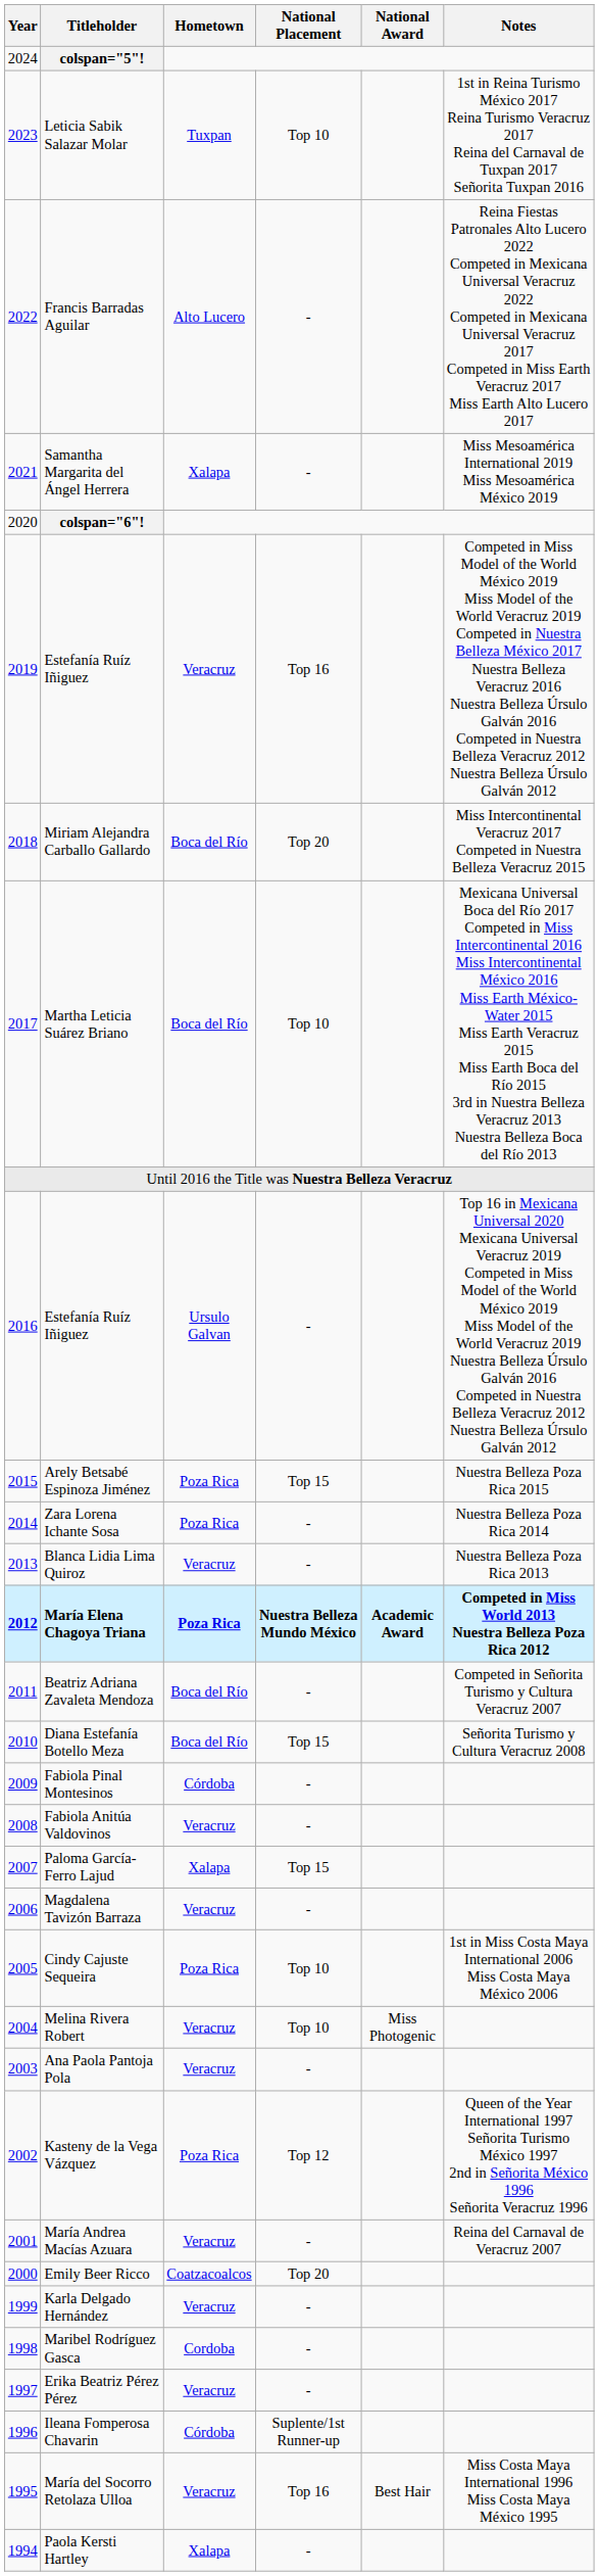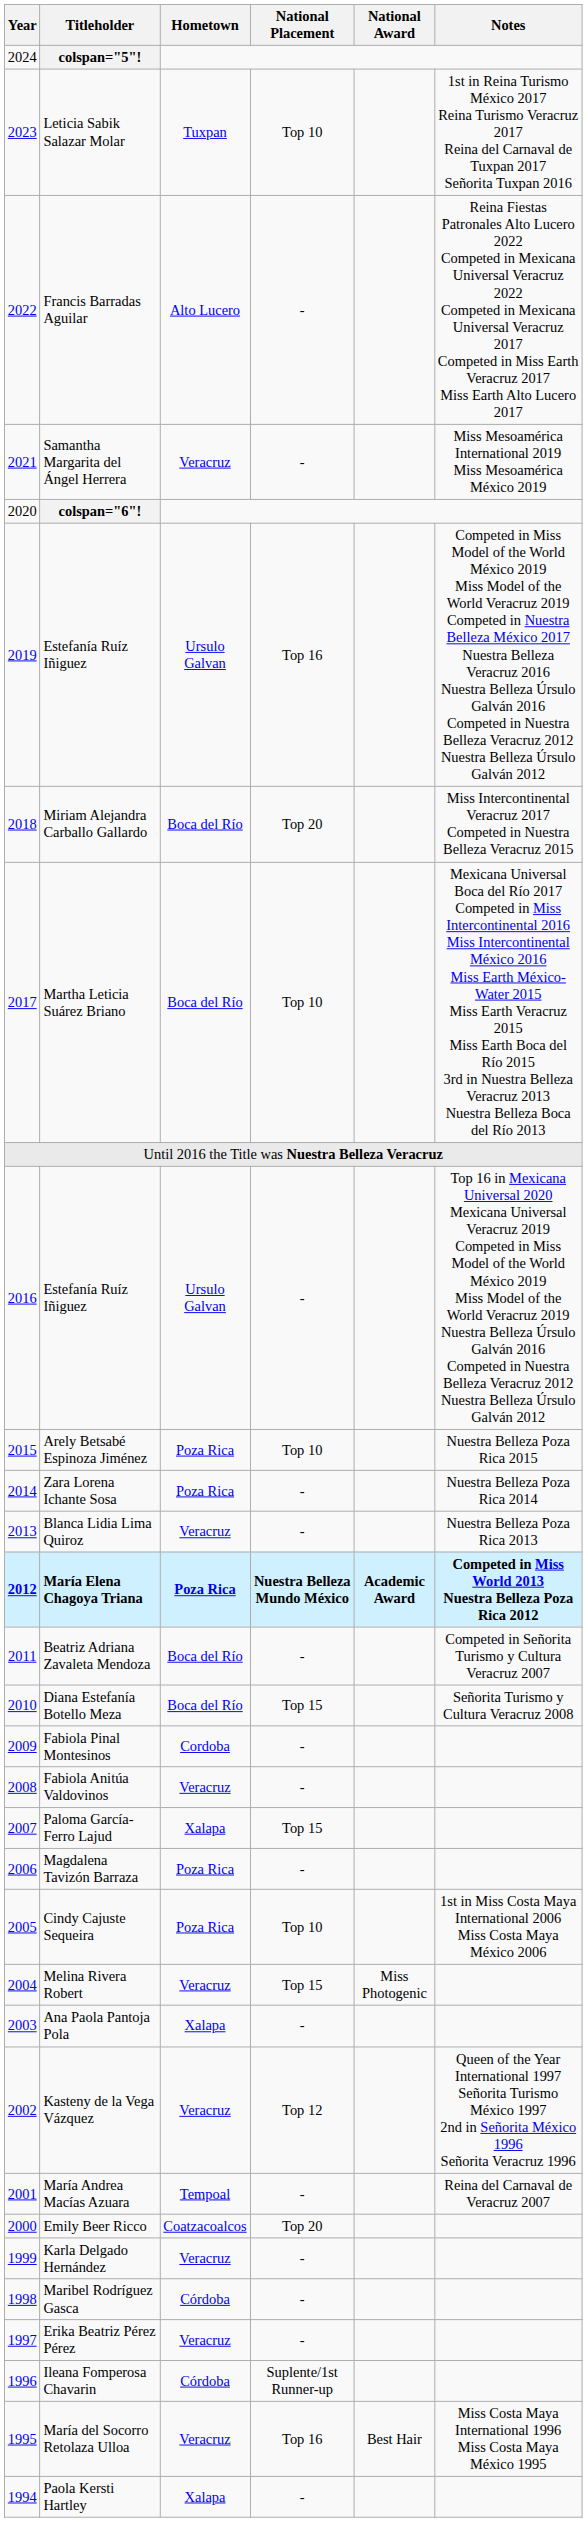Samantha Margarita del Ángel Herrera | Hometown: Xalapa -> Veracruz
2019 / Estefanía Ruíz Iñiguez | Hometown: Veracruz -> Ursulo Galvan
Arely Betsabé Espinoza Jiménez | National Placement: Top 15 -> Top 10
Fabiola Pinal Montesinos | Hometown: Córdoba -> Cordoba
Magdalena Tavizón Barraza | Hometown: Veracruz -> Poza Rica
Melina Rivera Robert | National Placement: Top 10 -> Top 15
Ana Paola Pantoja Pola | Hometown: Veracruz -> Xalapa
Kasteny de la Vega Vázquez | Hometown: Poza Rica -> Veracruz
María Andrea Macías Azuara | Hometown: Veracruz -> Tempoal
Maribel Rodríguez Gasca | Hometown: Cordoba -> Córdoba
